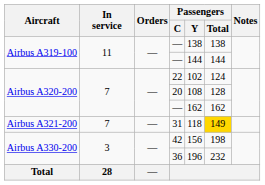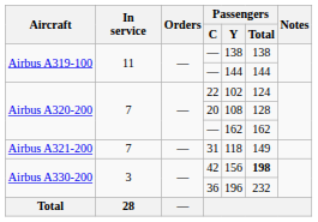31 | Passengers / Total: gold background -> no background
42 | Passengers / Total: normal -> bold
